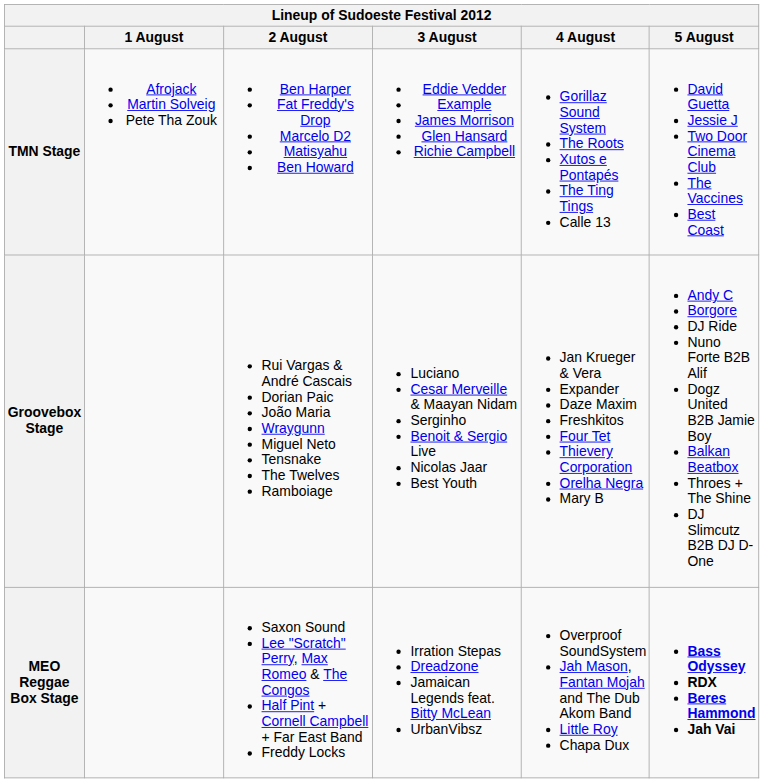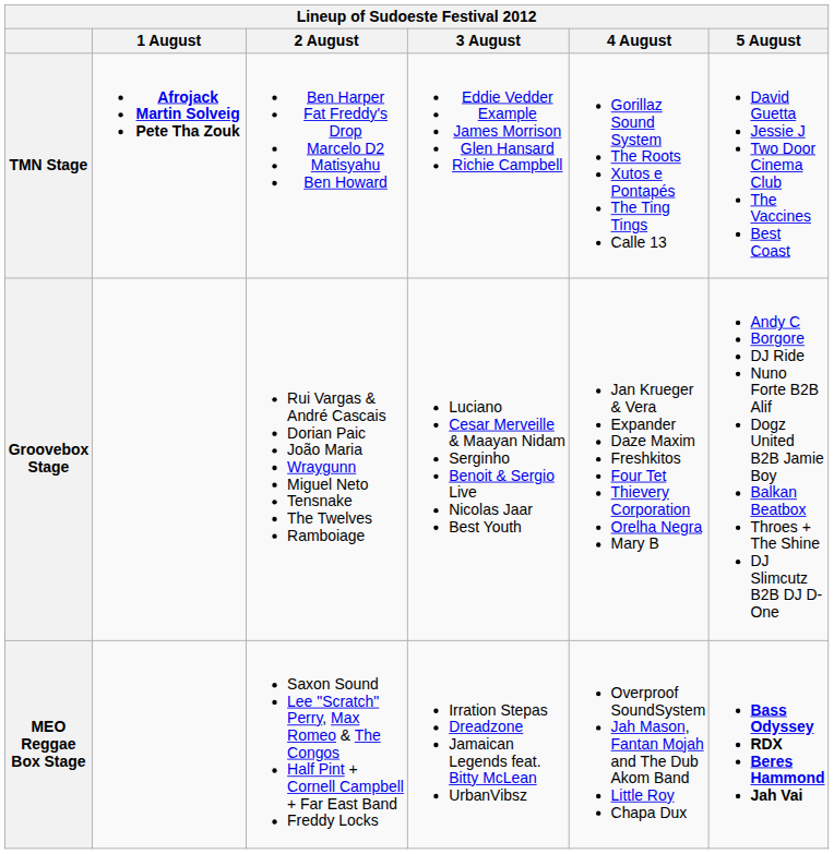TMN Stage | 1 August: normal -> bold
